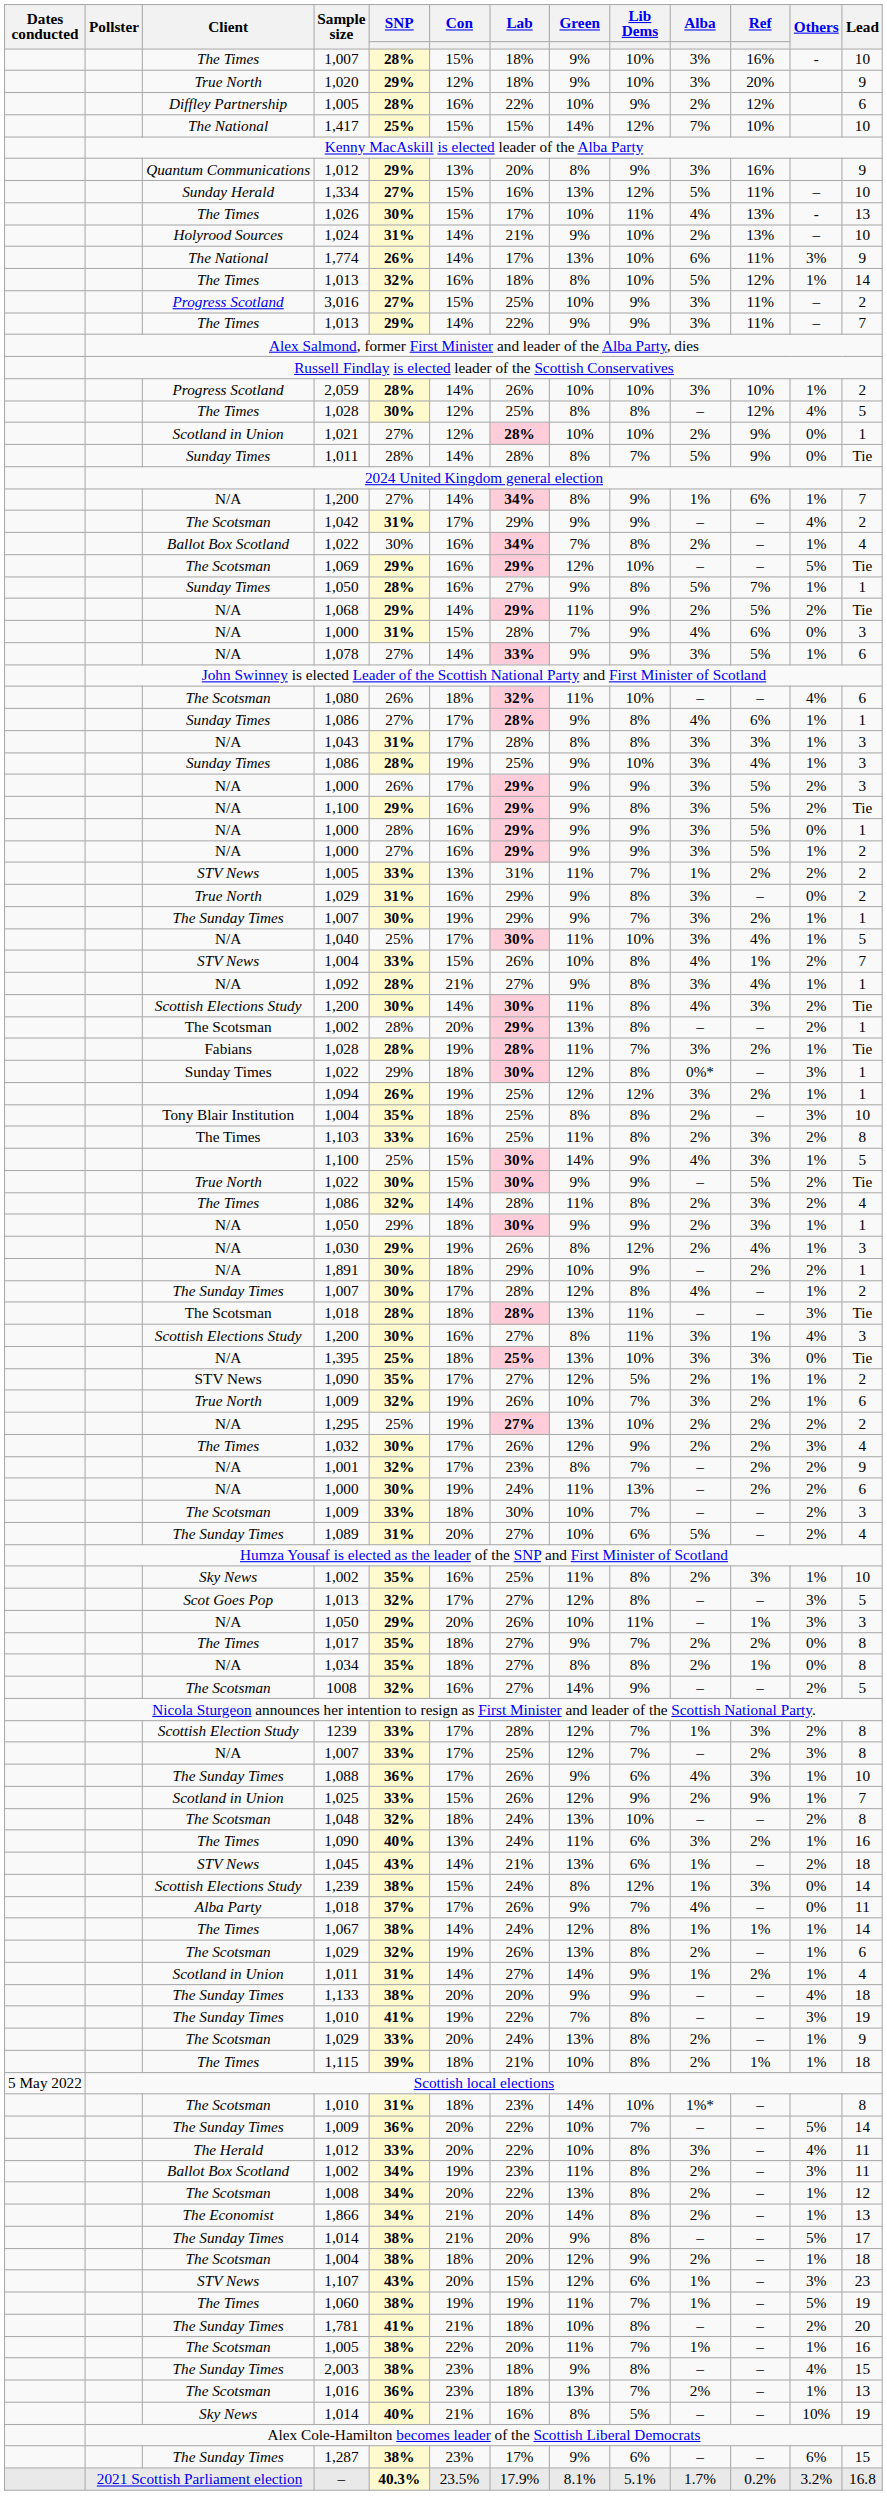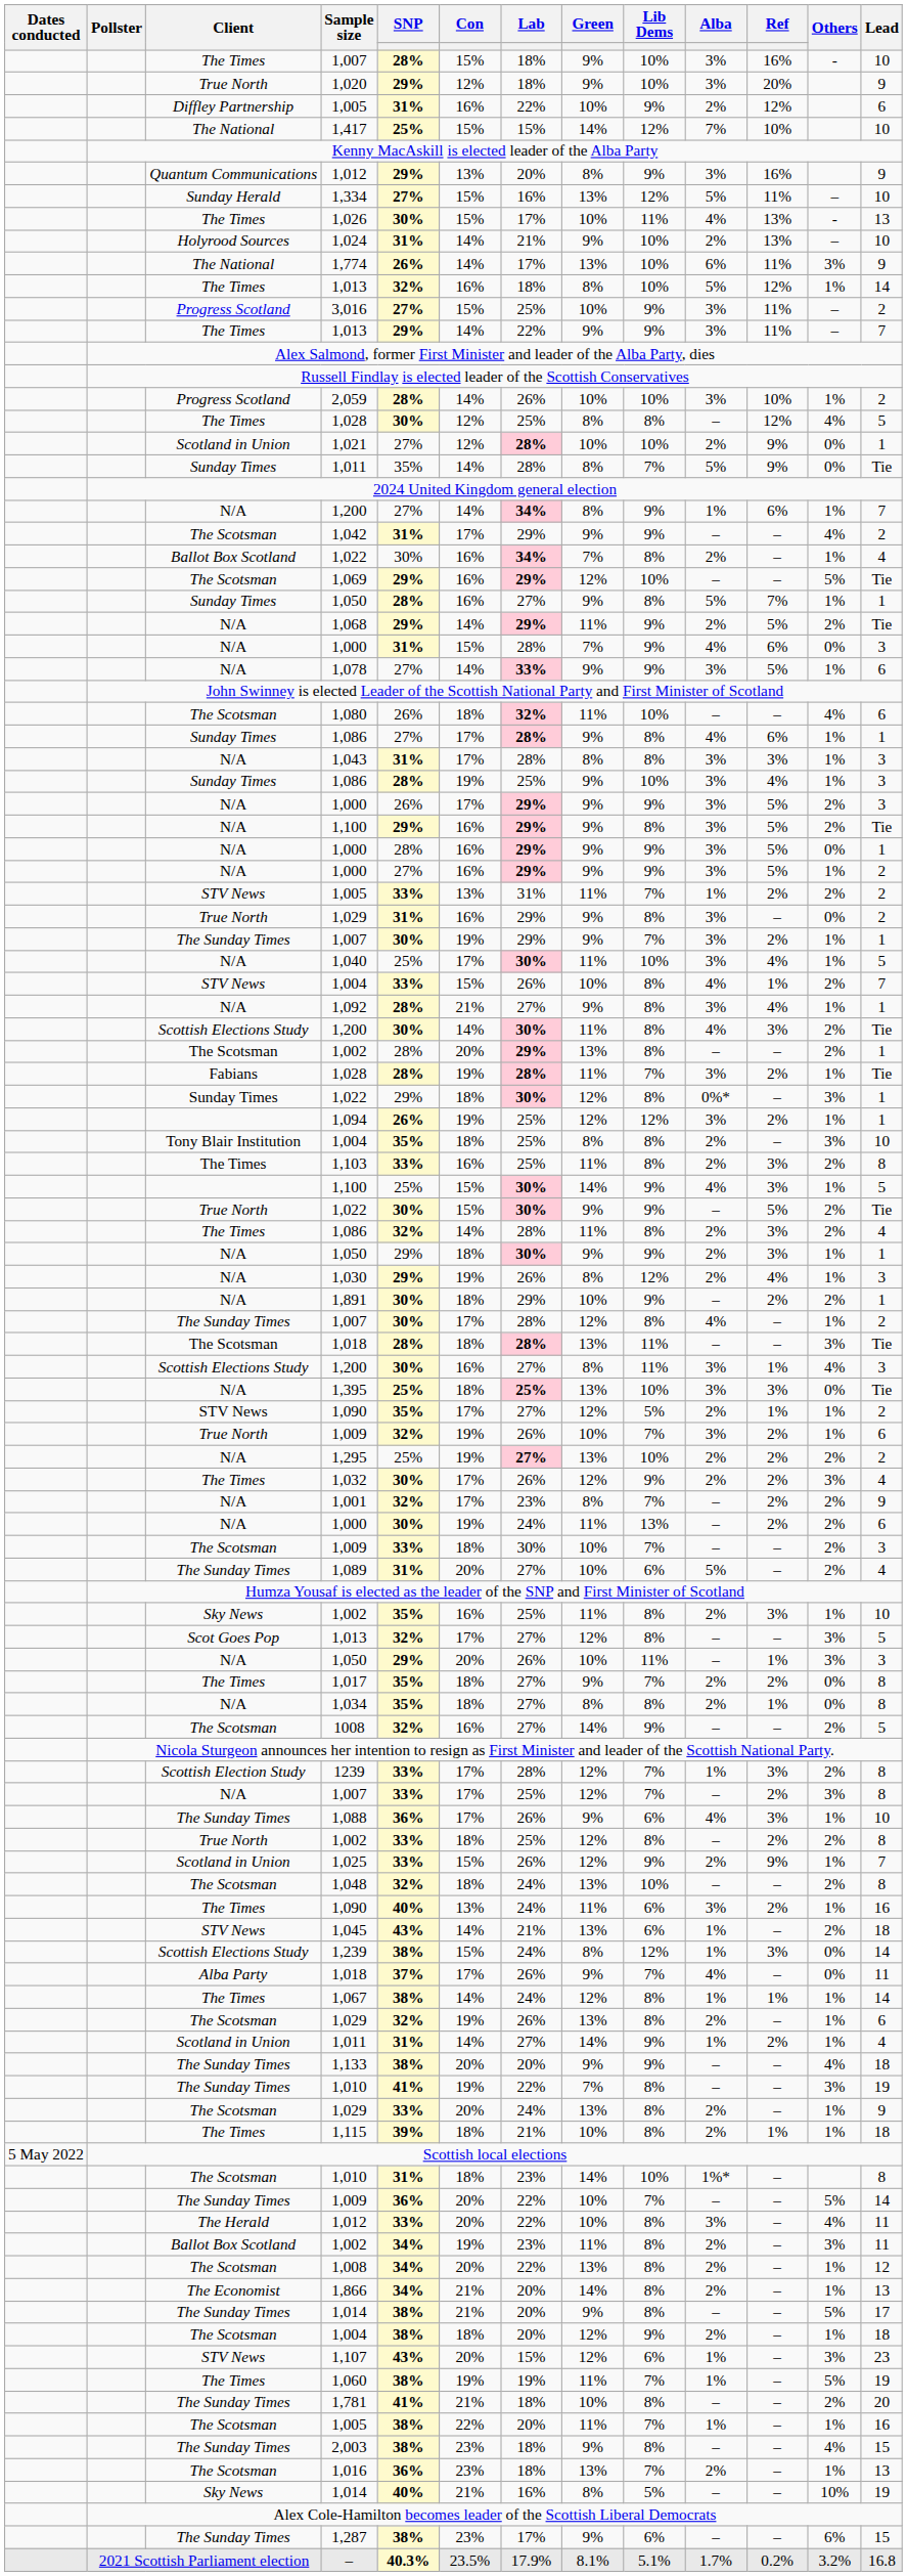Diffley Partnership / 1,005 | SNP: 28% -> 31%
Sunday Times / 1,011 | SNP: 28% -> 35%
+ row: True North | 1,002 | 33% | 18% | 25% | 12% | 8% | – | 2% | 2% | 8
